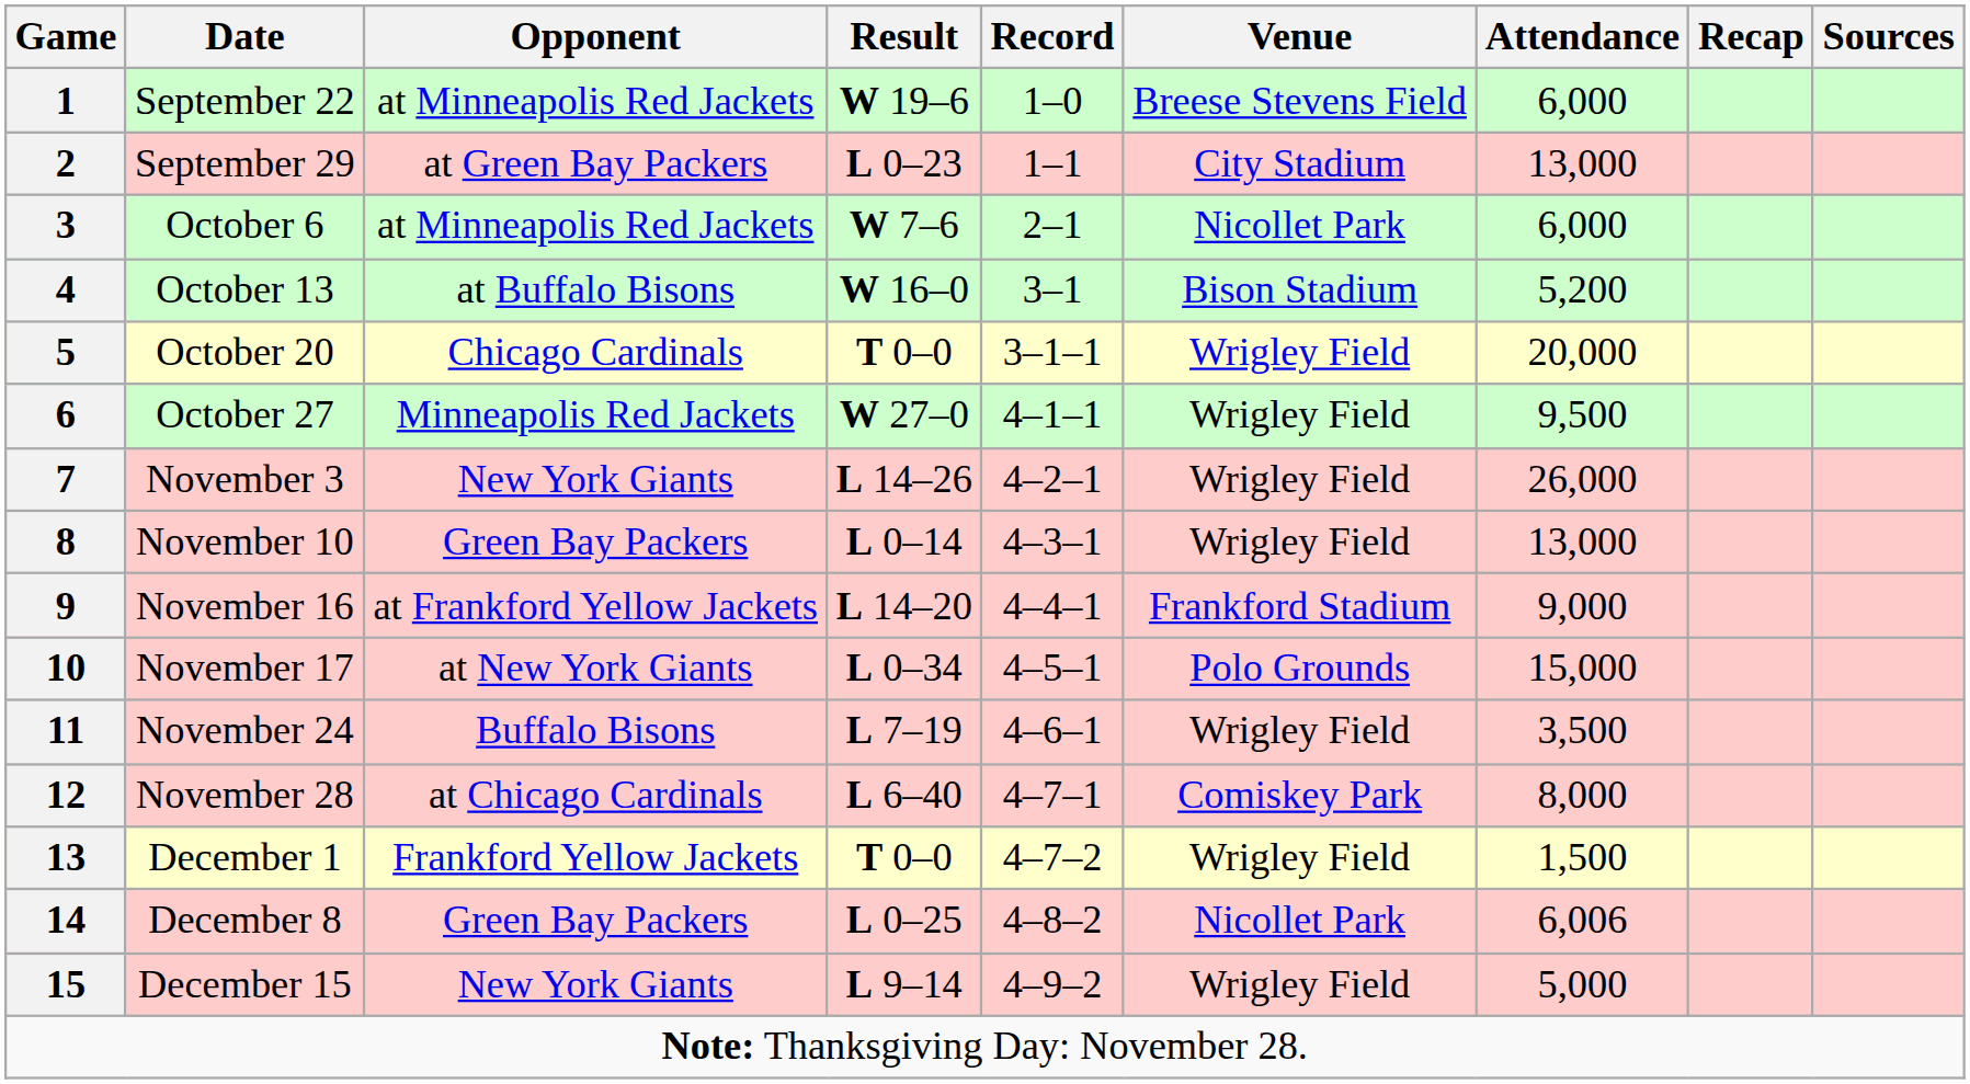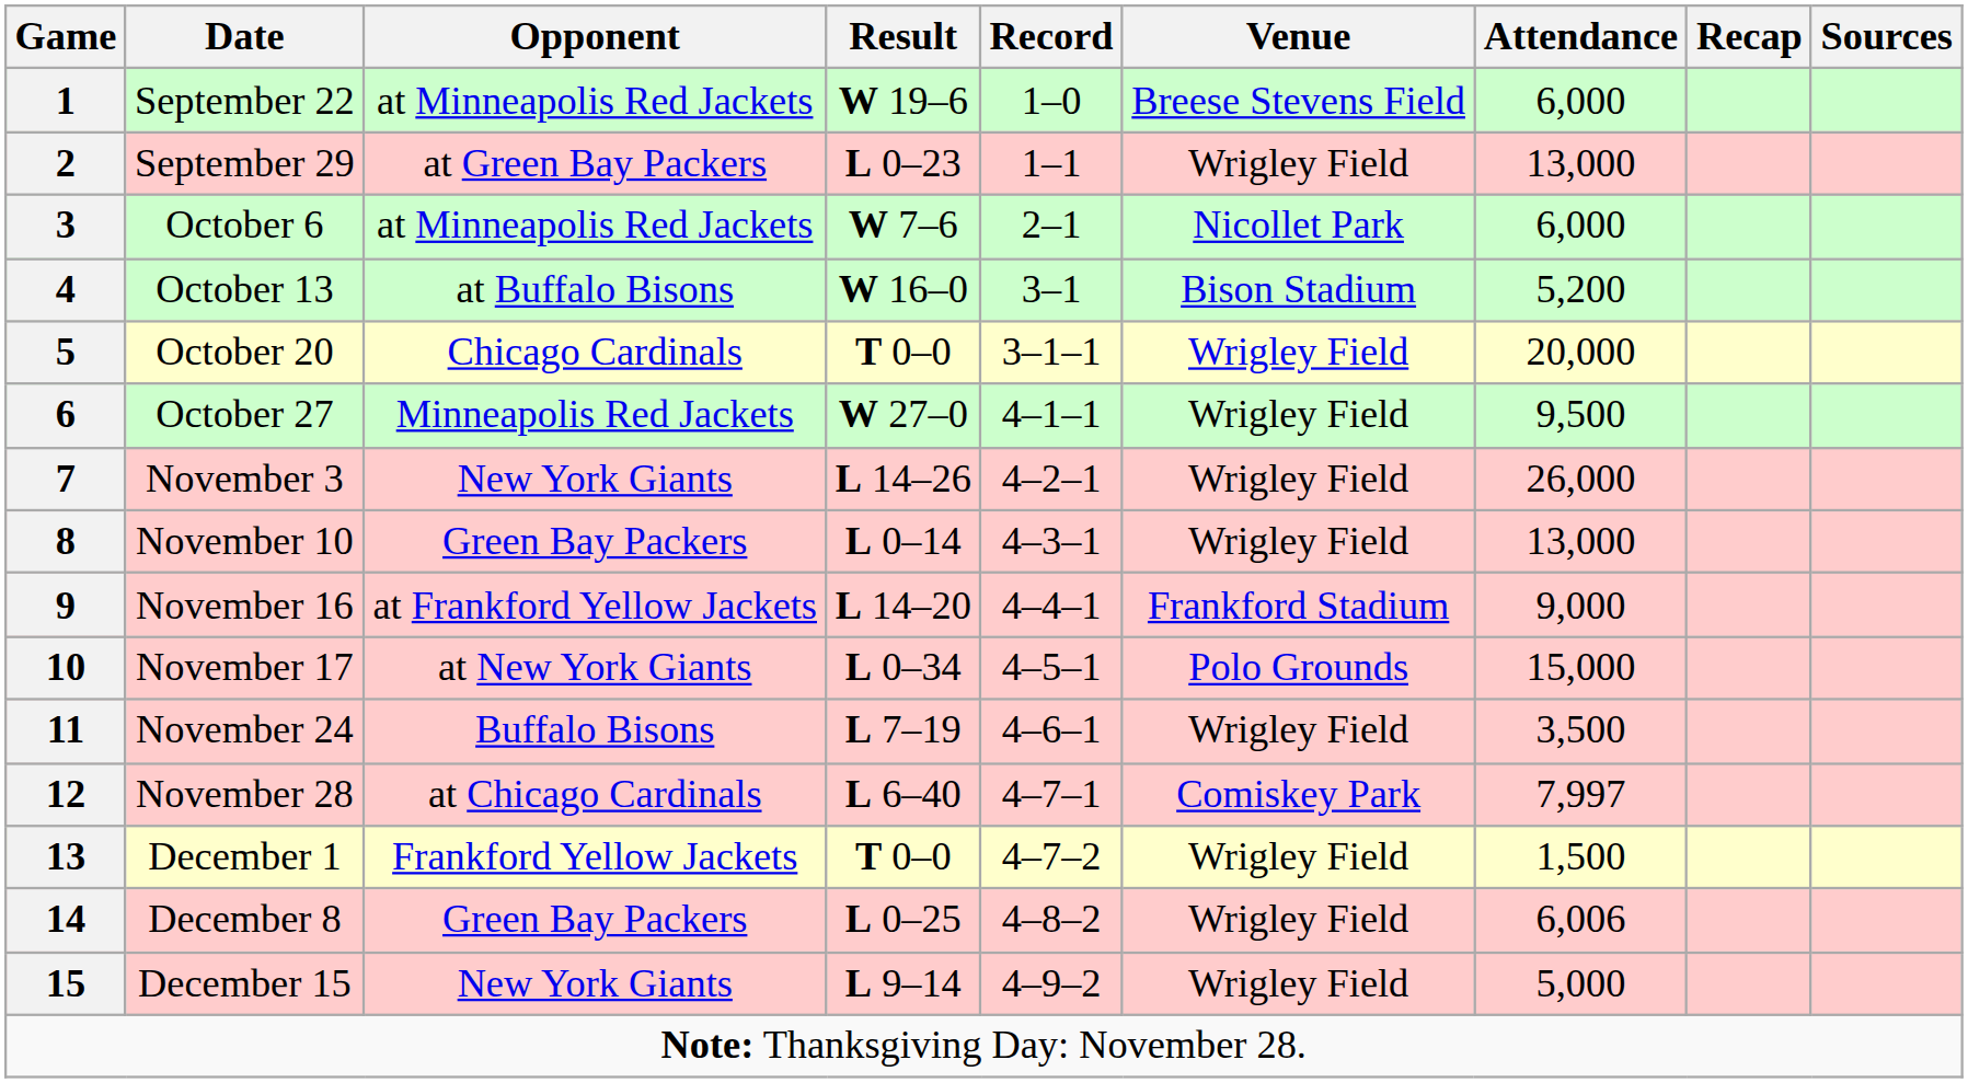2 | Venue: City Stadium -> Wrigley Field
12 | Attendance: 8,000 -> 7,997
14 | Venue: Nicollet Park -> Wrigley Field
